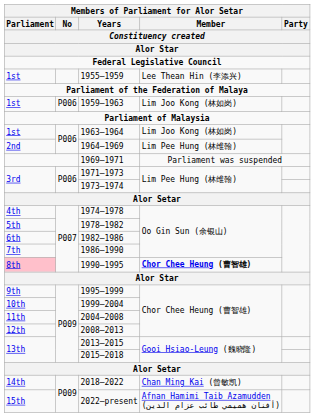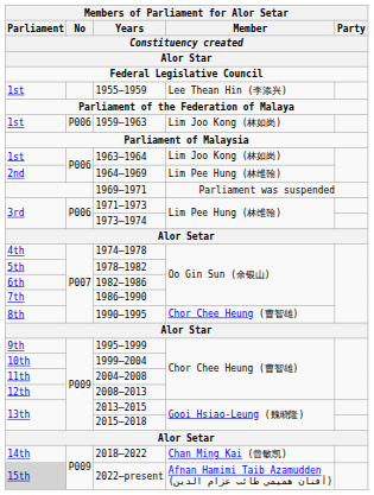1990–1995 | Parliament: pink background -> no background
1990–1995 | Member: bold -> normal
2022–present | Parliament: no background -> lightgrey background
